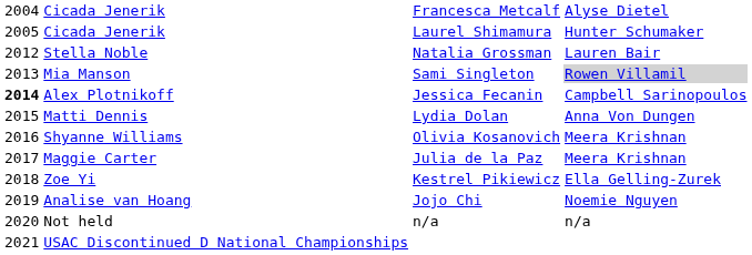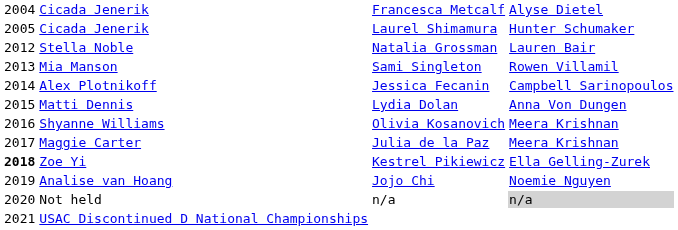Mia Manson | column 4: lightgrey background -> no background
Alex Plotnikoff | column 1: bold -> normal
Zoe Yi | column 1: normal -> bold
Not held | column 4: no background -> lightgrey background
